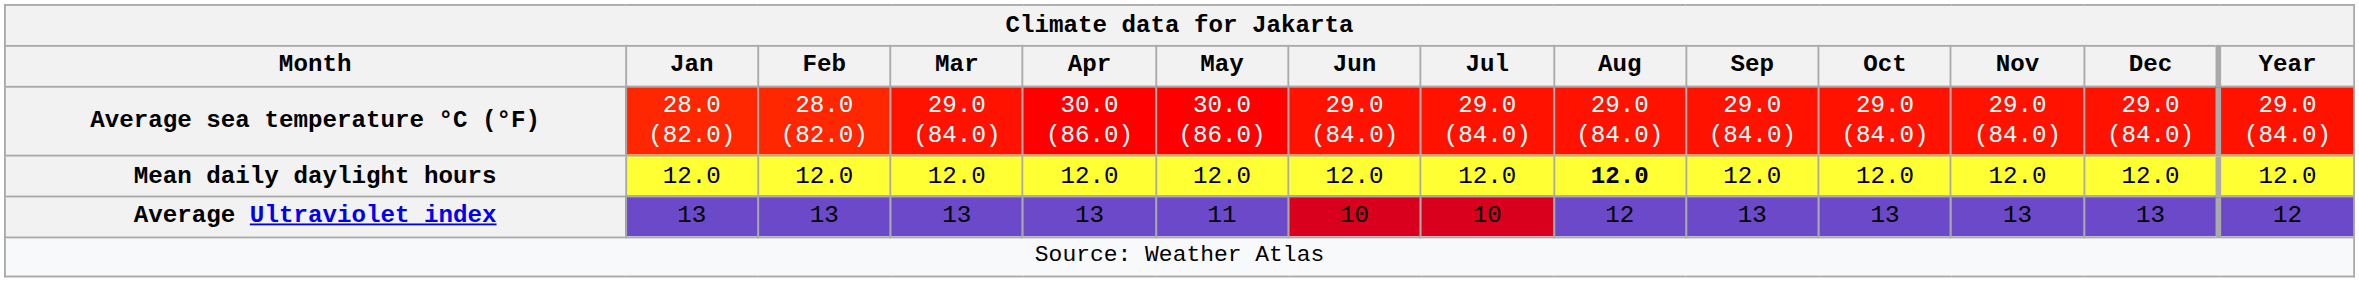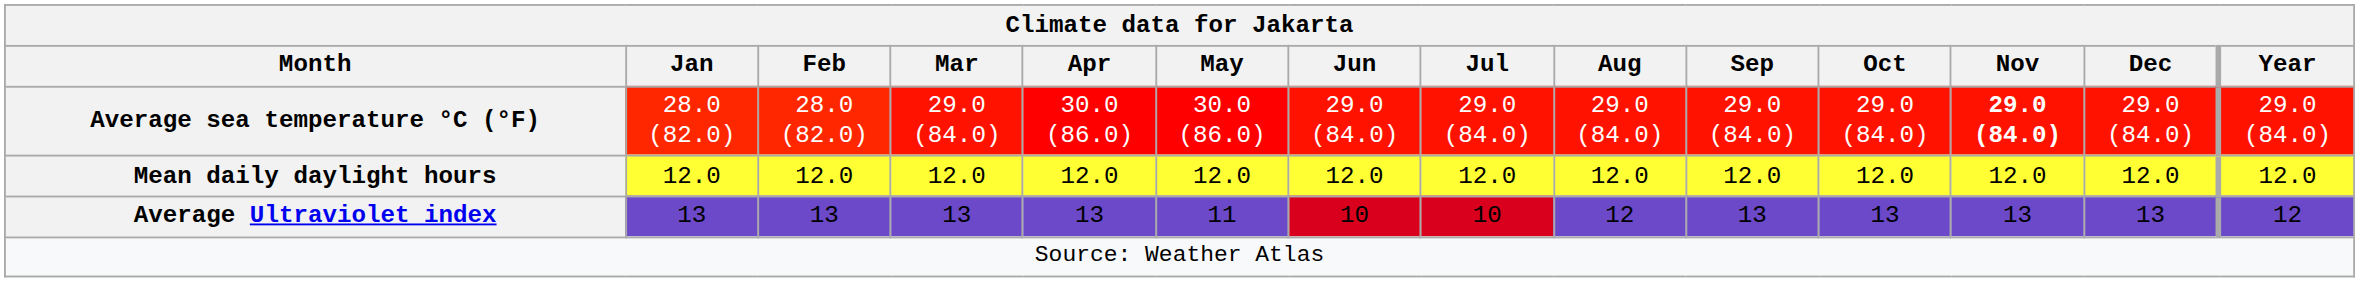row 3 | Nov: normal -> bold
row 4 | Aug: bold -> normal
